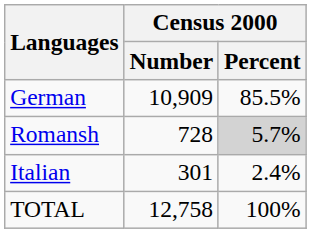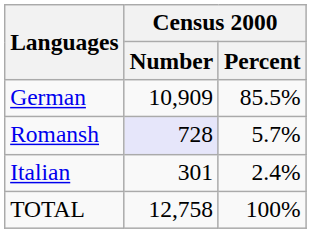Romansh | Census 2000 / Number: no background -> lavender background
Romansh | Census 2000 / Percent: lightgrey background -> no background
